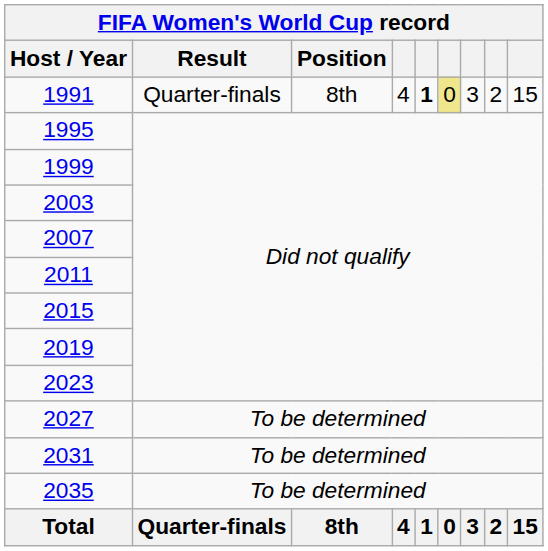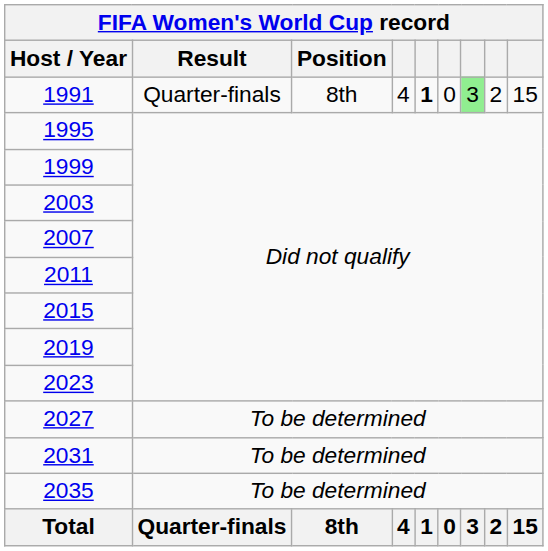1991 | column 6: khaki background -> no background
1991 | column 7: no background -> lightgreen background
